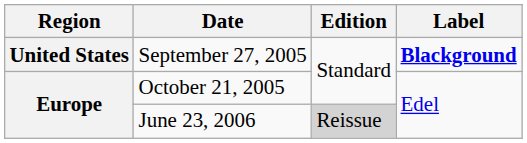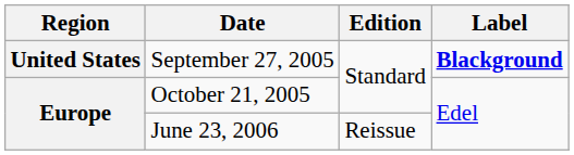June 23, 2006 | Edition: lightgrey background -> no background
